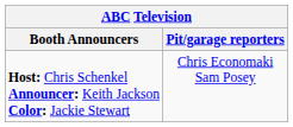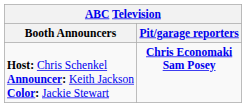row 3 | Pit/garage reporters: normal -> bold
